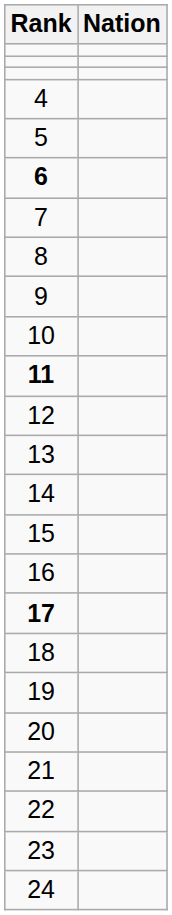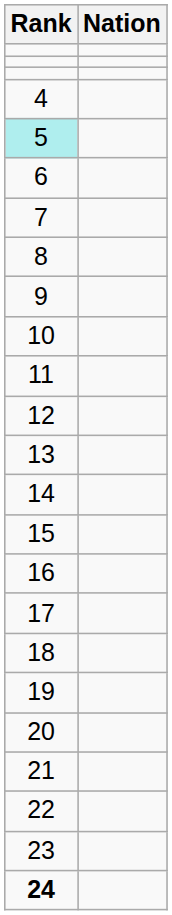row 6 | Rank: no background -> paleturquoise background
row 7 | Rank: bold -> normal
row 12 | Rank: bold -> normal
row 18 | Rank: bold -> normal
row 25 | Rank: normal -> bold
